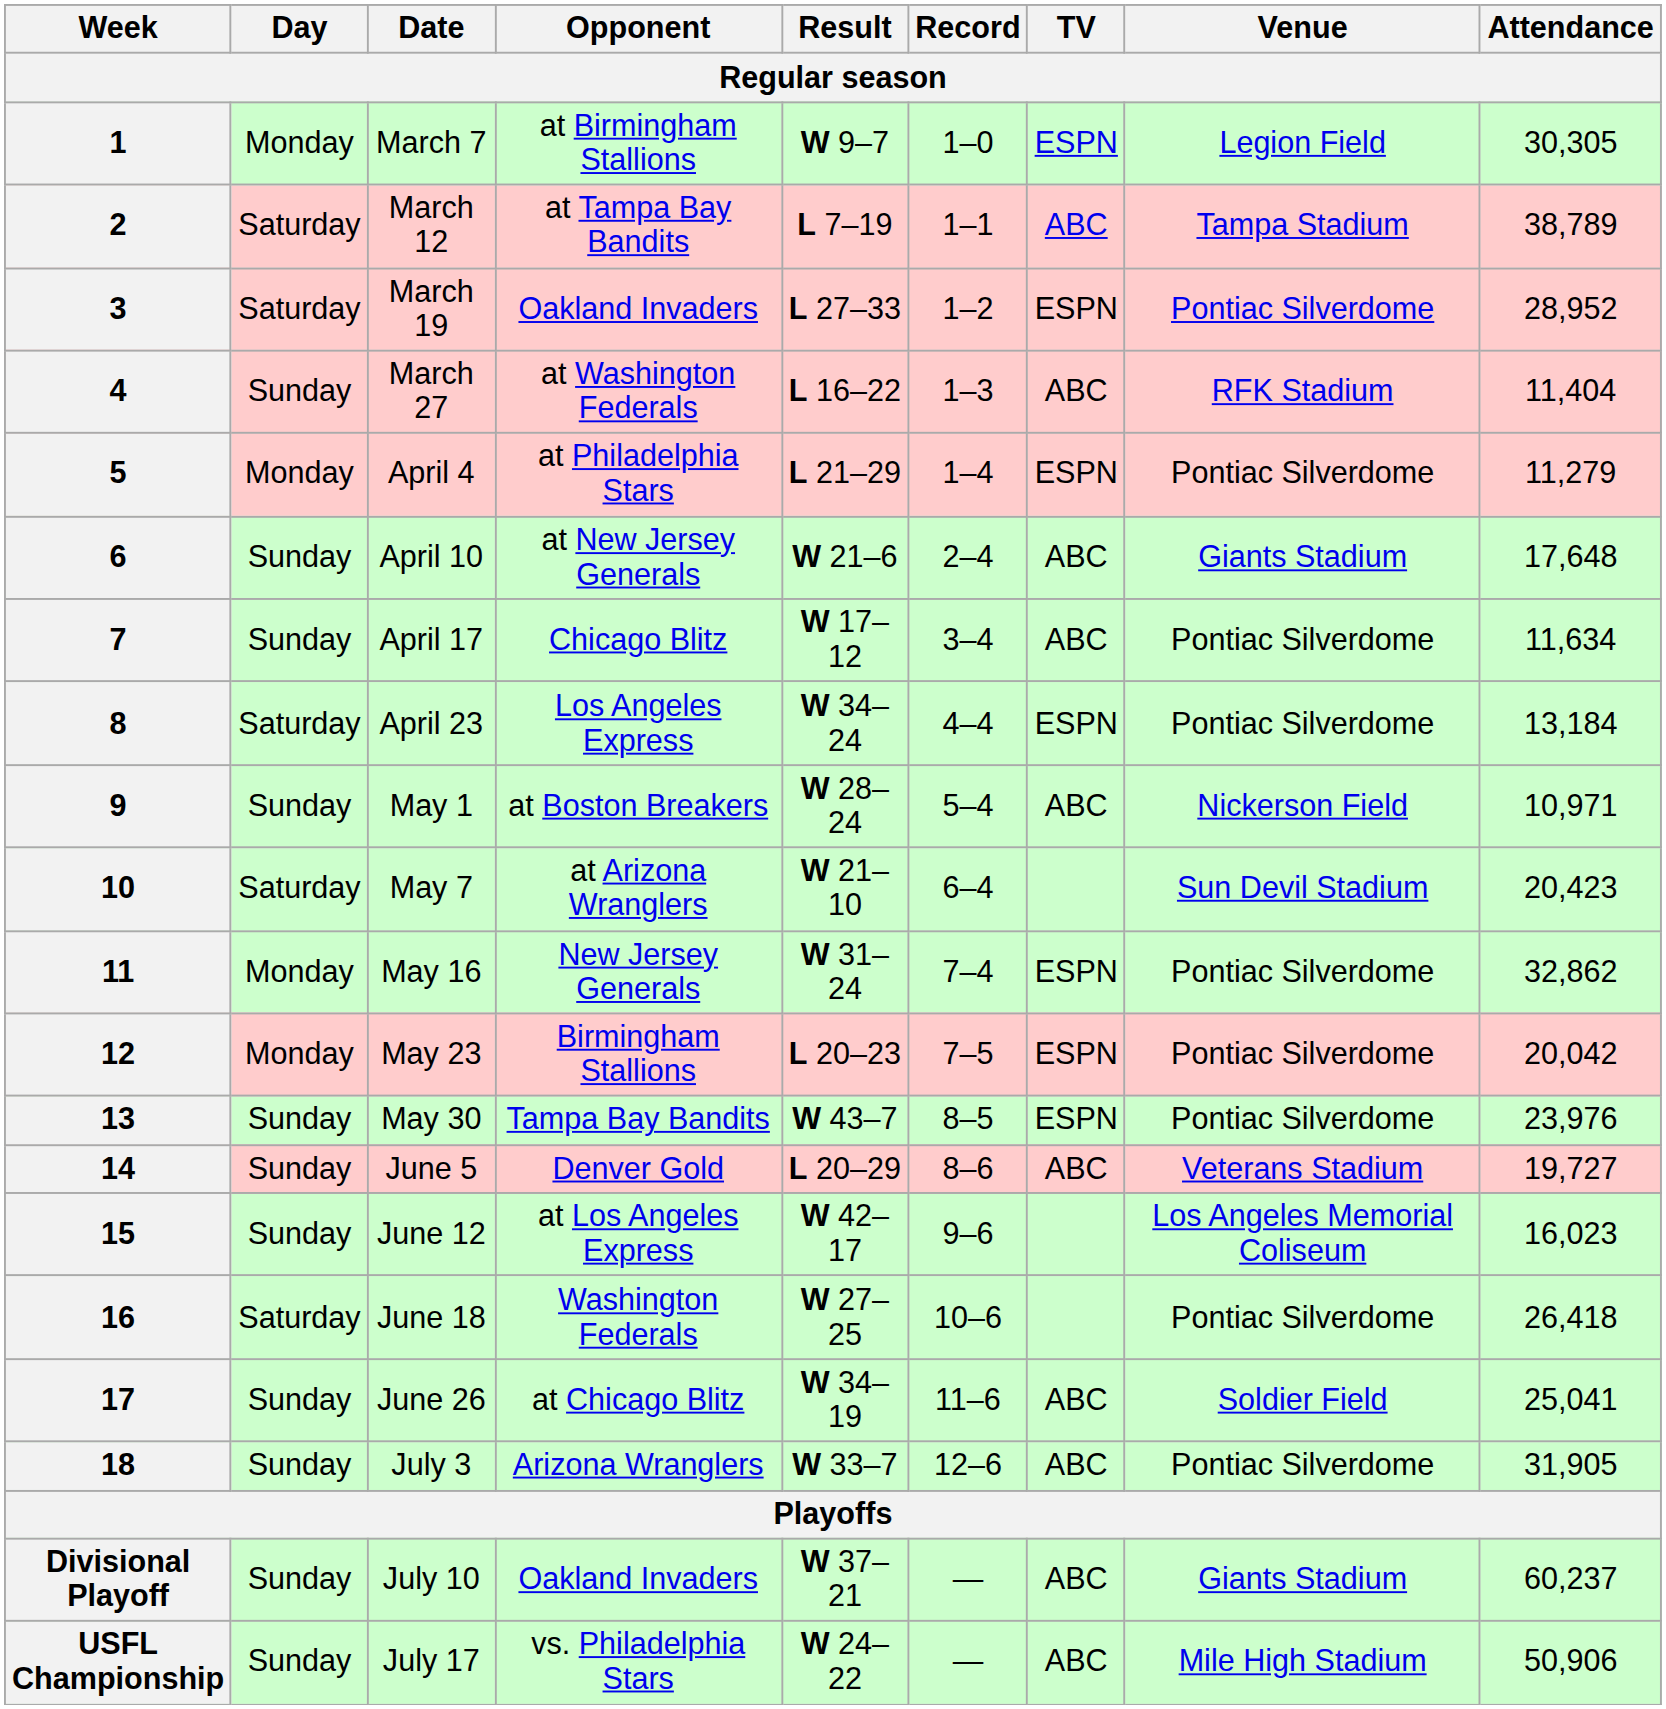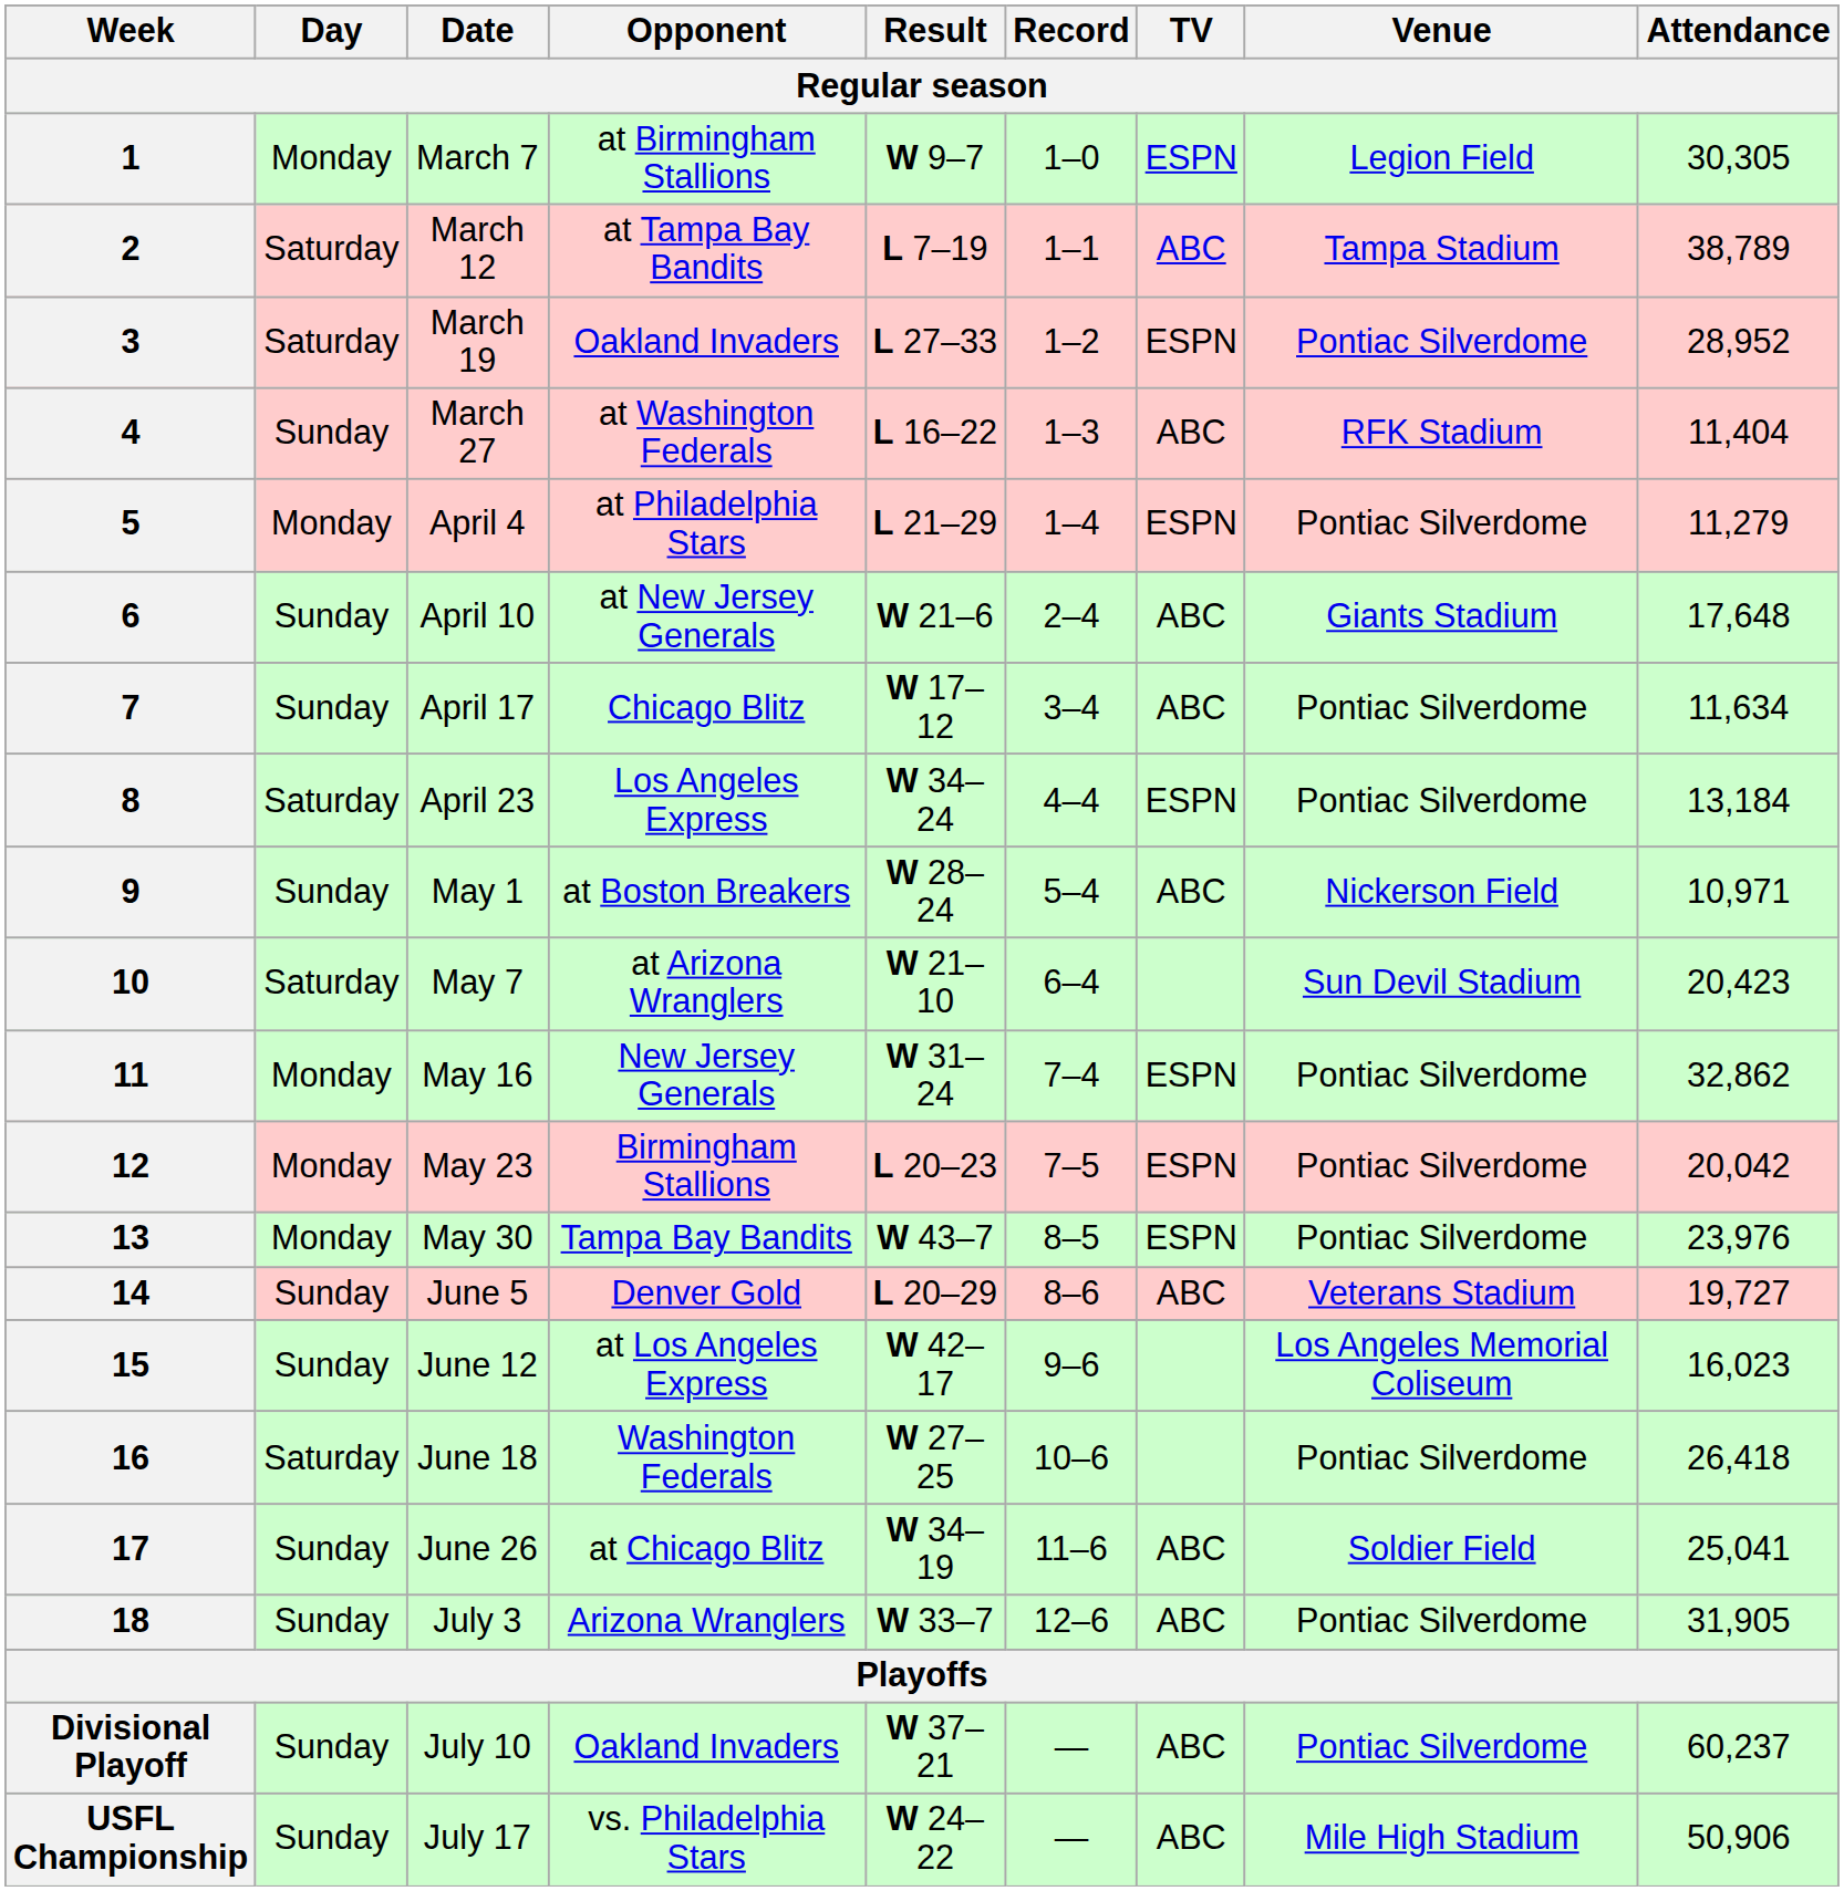13 | Day: Sunday -> Monday
Divisional Playoff | Venue: Giants Stadium -> Pontiac Silverdome
